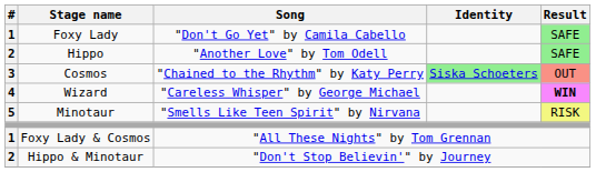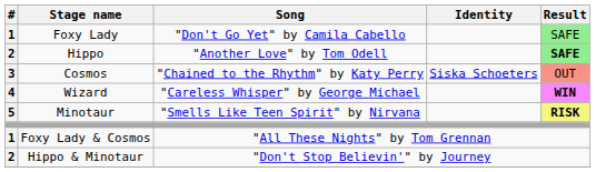Hippo | Result: normal -> bold
Cosmos | Identity: lightgreen background -> no background
Minotaur | Result: normal -> bold
